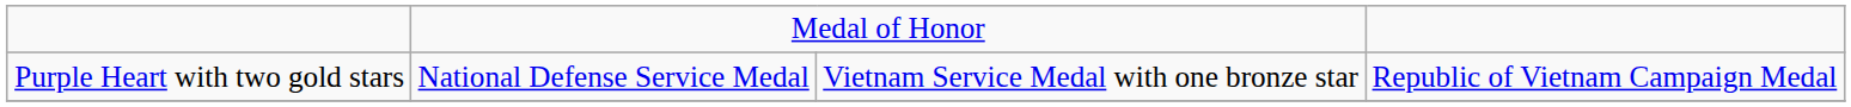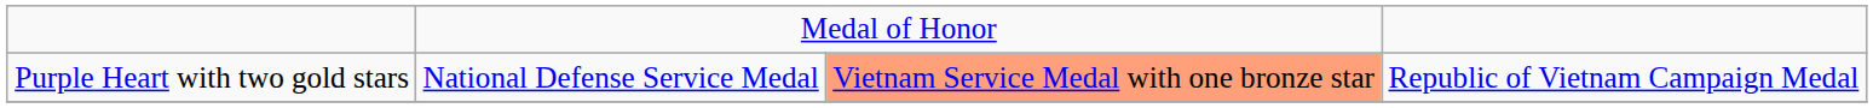Purple Heart with two gold stars | column 3: no background -> lightsalmon background
